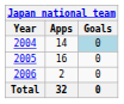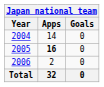2004 | Goals: lightblue background -> no background
2005 | Apps: normal -> bold
